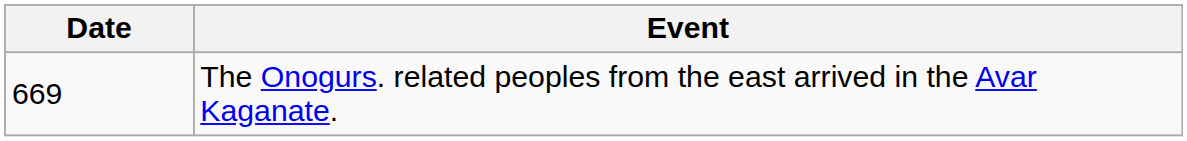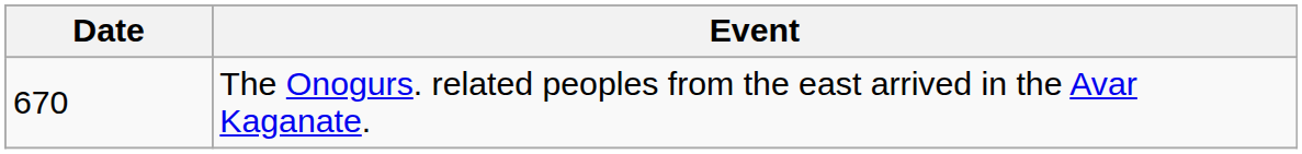row 2 | Date: 669 -> 670
